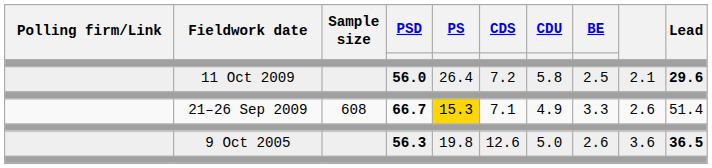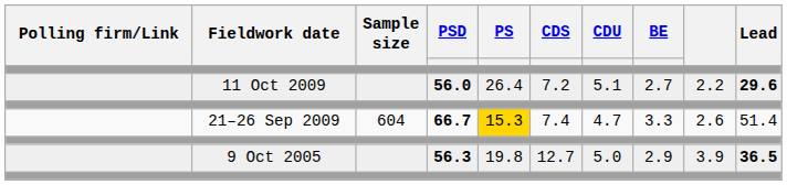11 Oct 2009 | CDU: 5.8 -> 5.1
11 Oct 2009 | BE: 2.5 -> 2.7
11 Oct 2009 | column 9: 2.1 -> 2.2
21–26 Sep 2009 | Sample size: 608 -> 604
21–26 Sep 2009 | CDS: 7.1 -> 7.4
21–26 Sep 2009 | CDU: 4.9 -> 4.7
9 Oct 2005 | CDS: 12.6 -> 12.7
9 Oct 2005 | BE: 2.6 -> 2.9
9 Oct 2005 | column 9: 3.6 -> 3.9
